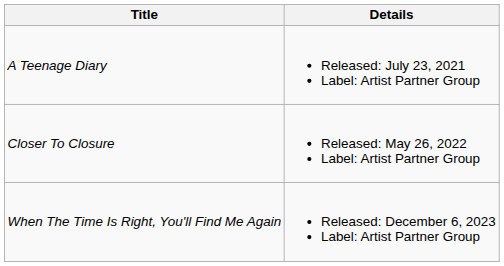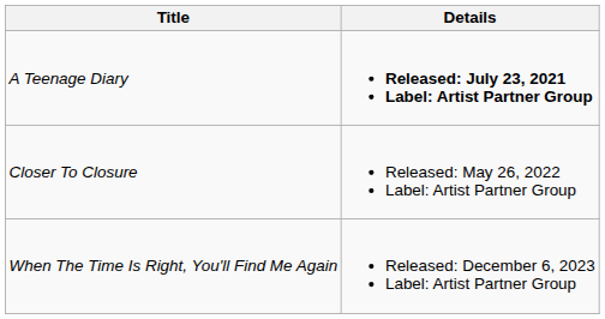A Teenage Diary | Details: normal -> bold
